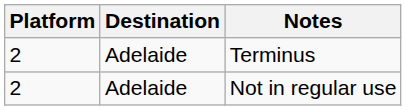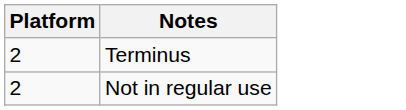- column: Destination | Adelaide | Adelaide
